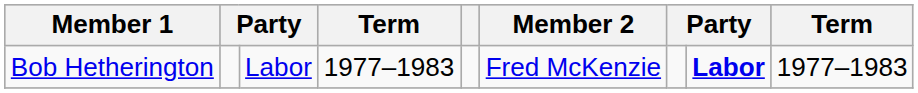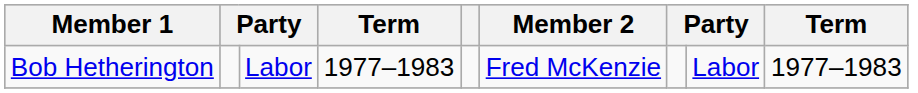Bob Hetherington | column 8: bold -> normal
